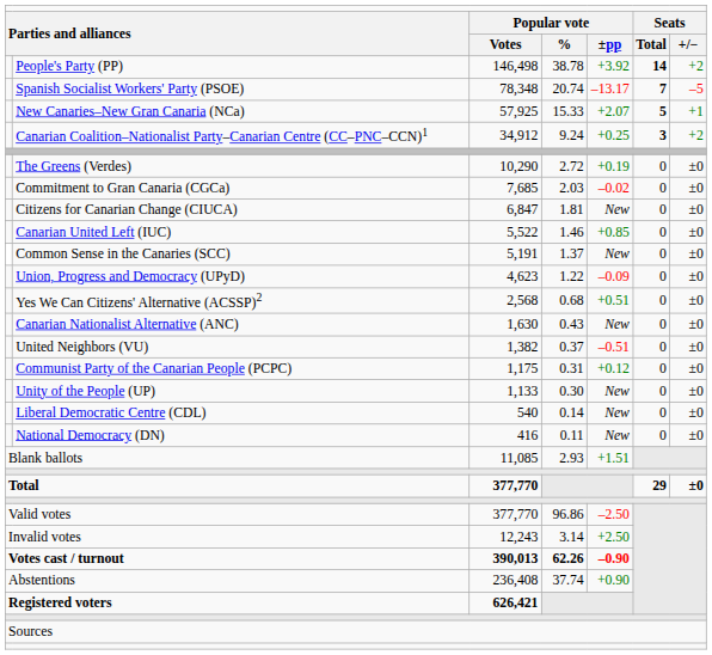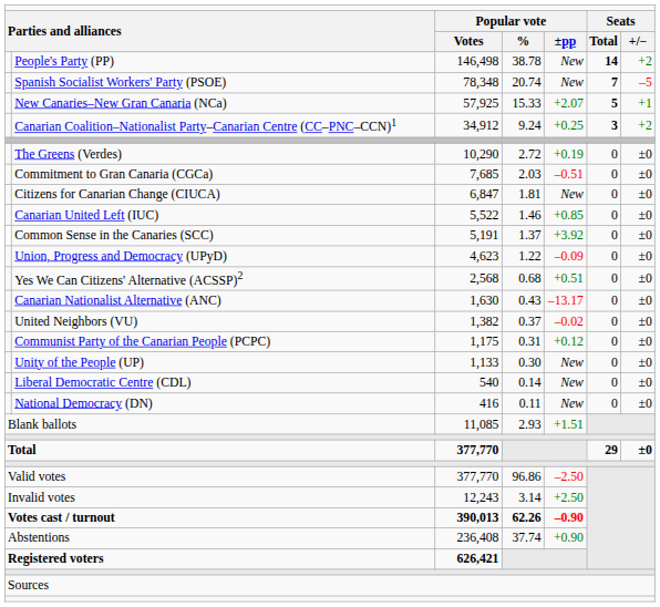People's Party (PP) | column 5: +3.92 -> New
Spanish Socialist Workers' Party (PSOE) | column 5: –13.17 -> New
Commitment to Gran Canaria (CGCa) | column 5: –0.02 -> –0.51
Common Sense in the Canaries (SCC) | column 5: New -> +3.92
Canarian Nationalist Alternative (ANC) | column 5: New -> –13.17
United Neighbors (VU) | column 5: –0.51 -> –0.02
